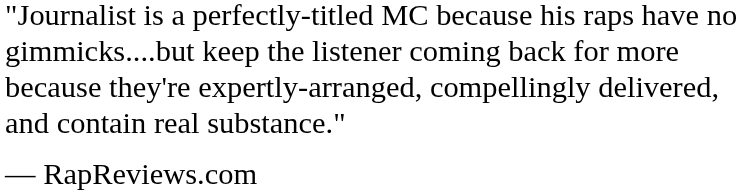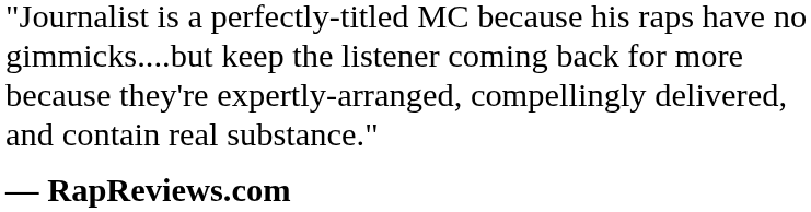row 2 | column 1: normal -> bold
